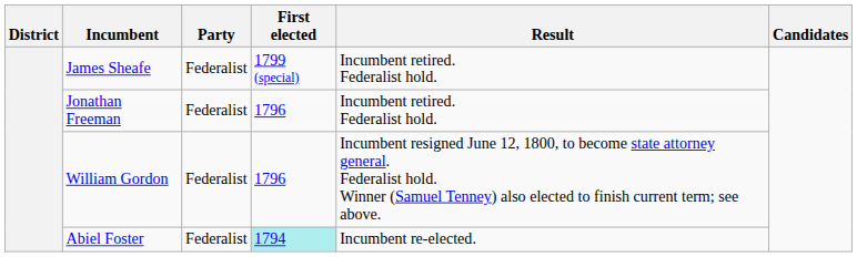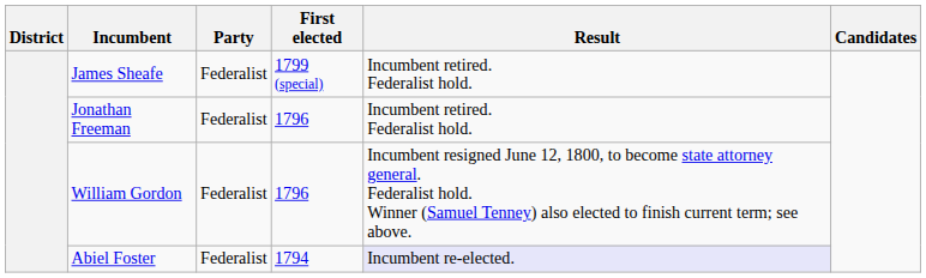Abiel Foster | First elected: paleturquoise background -> no background
Abiel Foster | Result: no background -> lavender background
